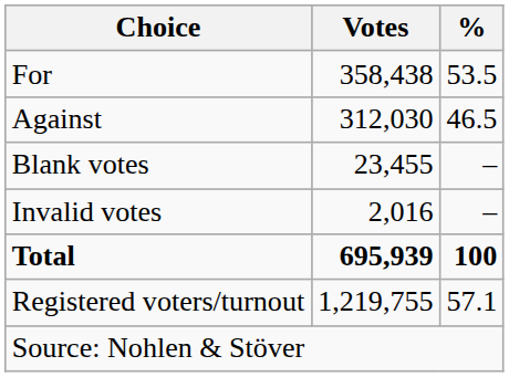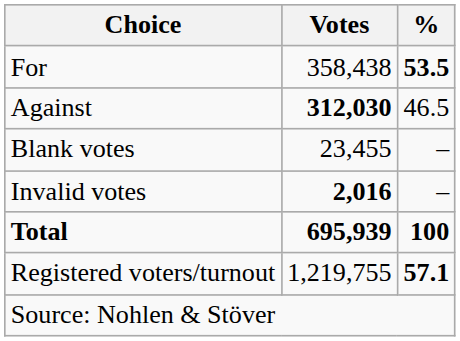For | %: normal -> bold
Against | Votes: normal -> bold
Invalid votes | Votes: normal -> bold
Registered voters/turnout | %: normal -> bold
